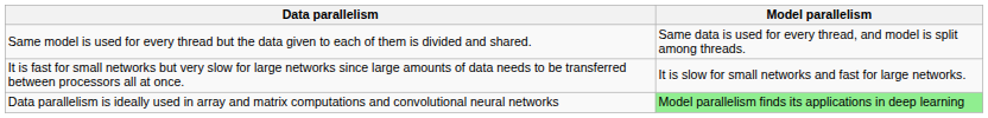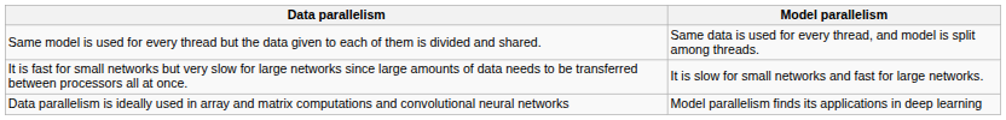row 4 | Model parallelism: lightgreen background -> no background
